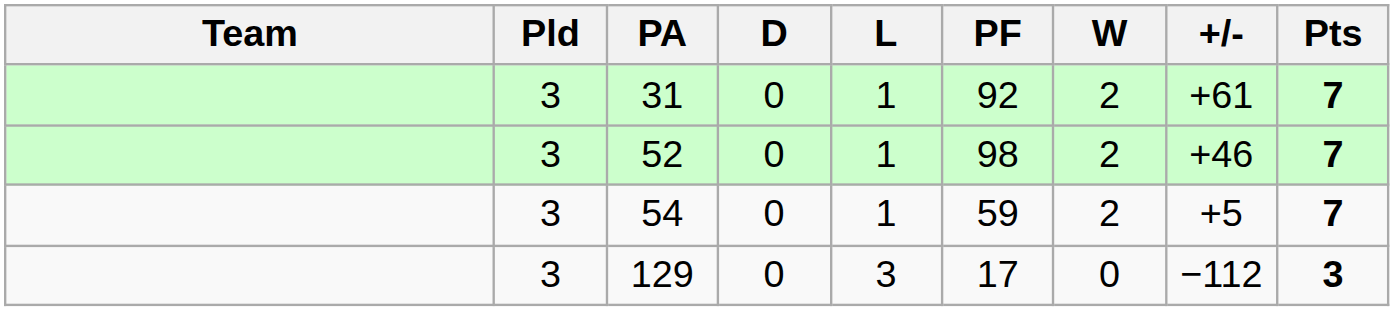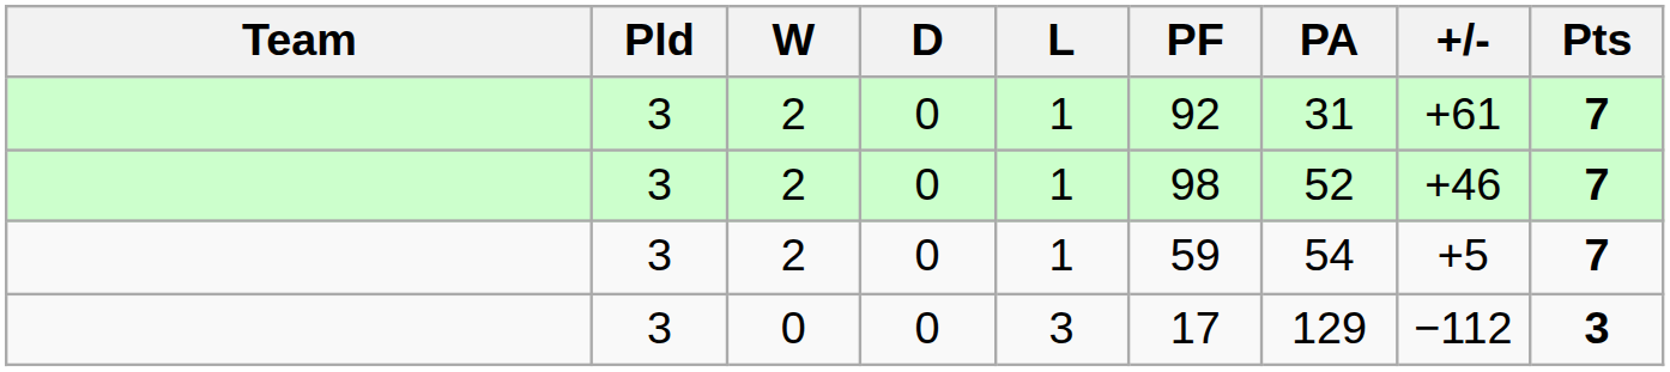columns swapped: W <-> PA
